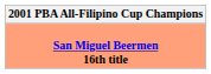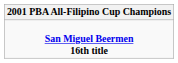row 2 | column 1: lightsalmon background -> no background
